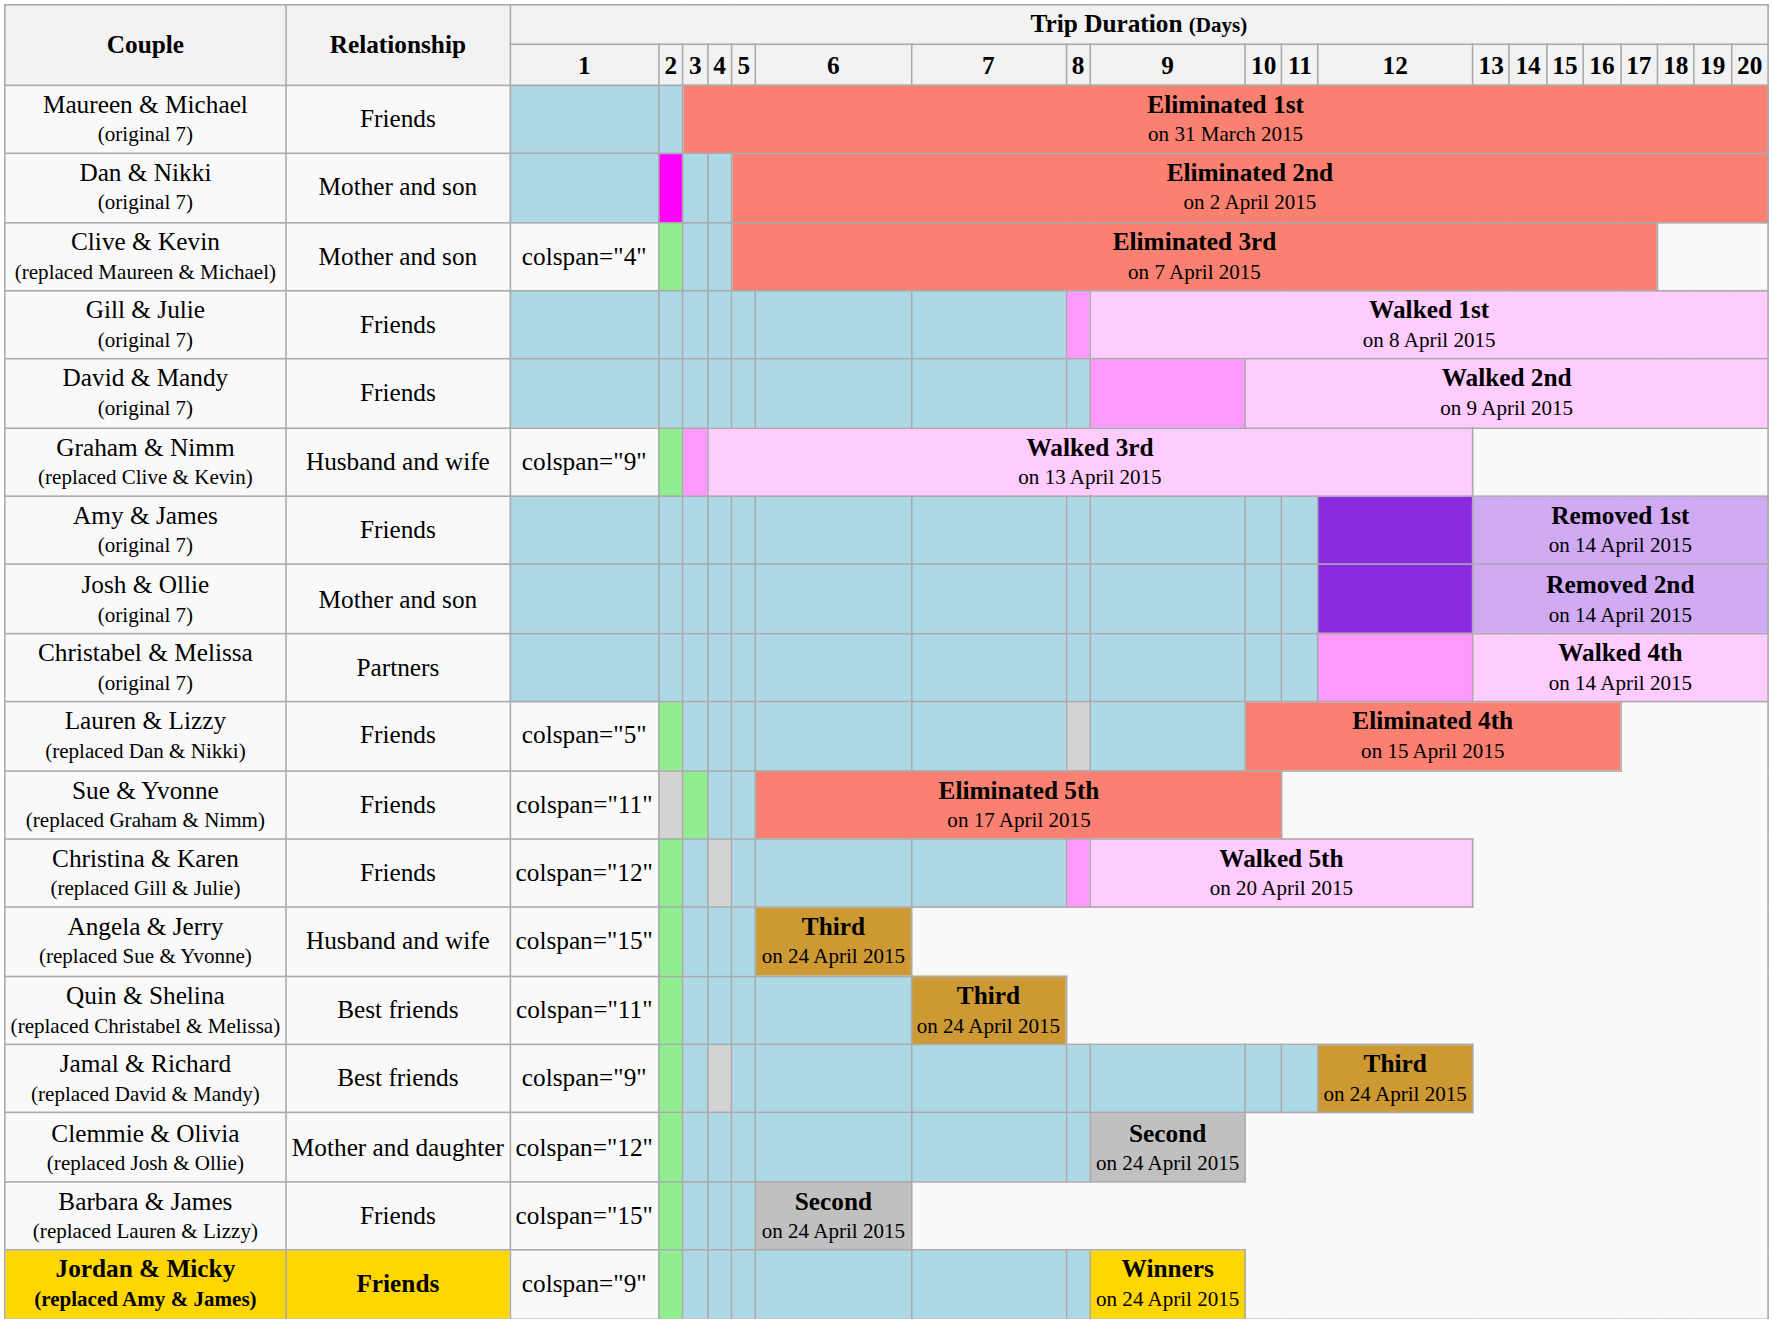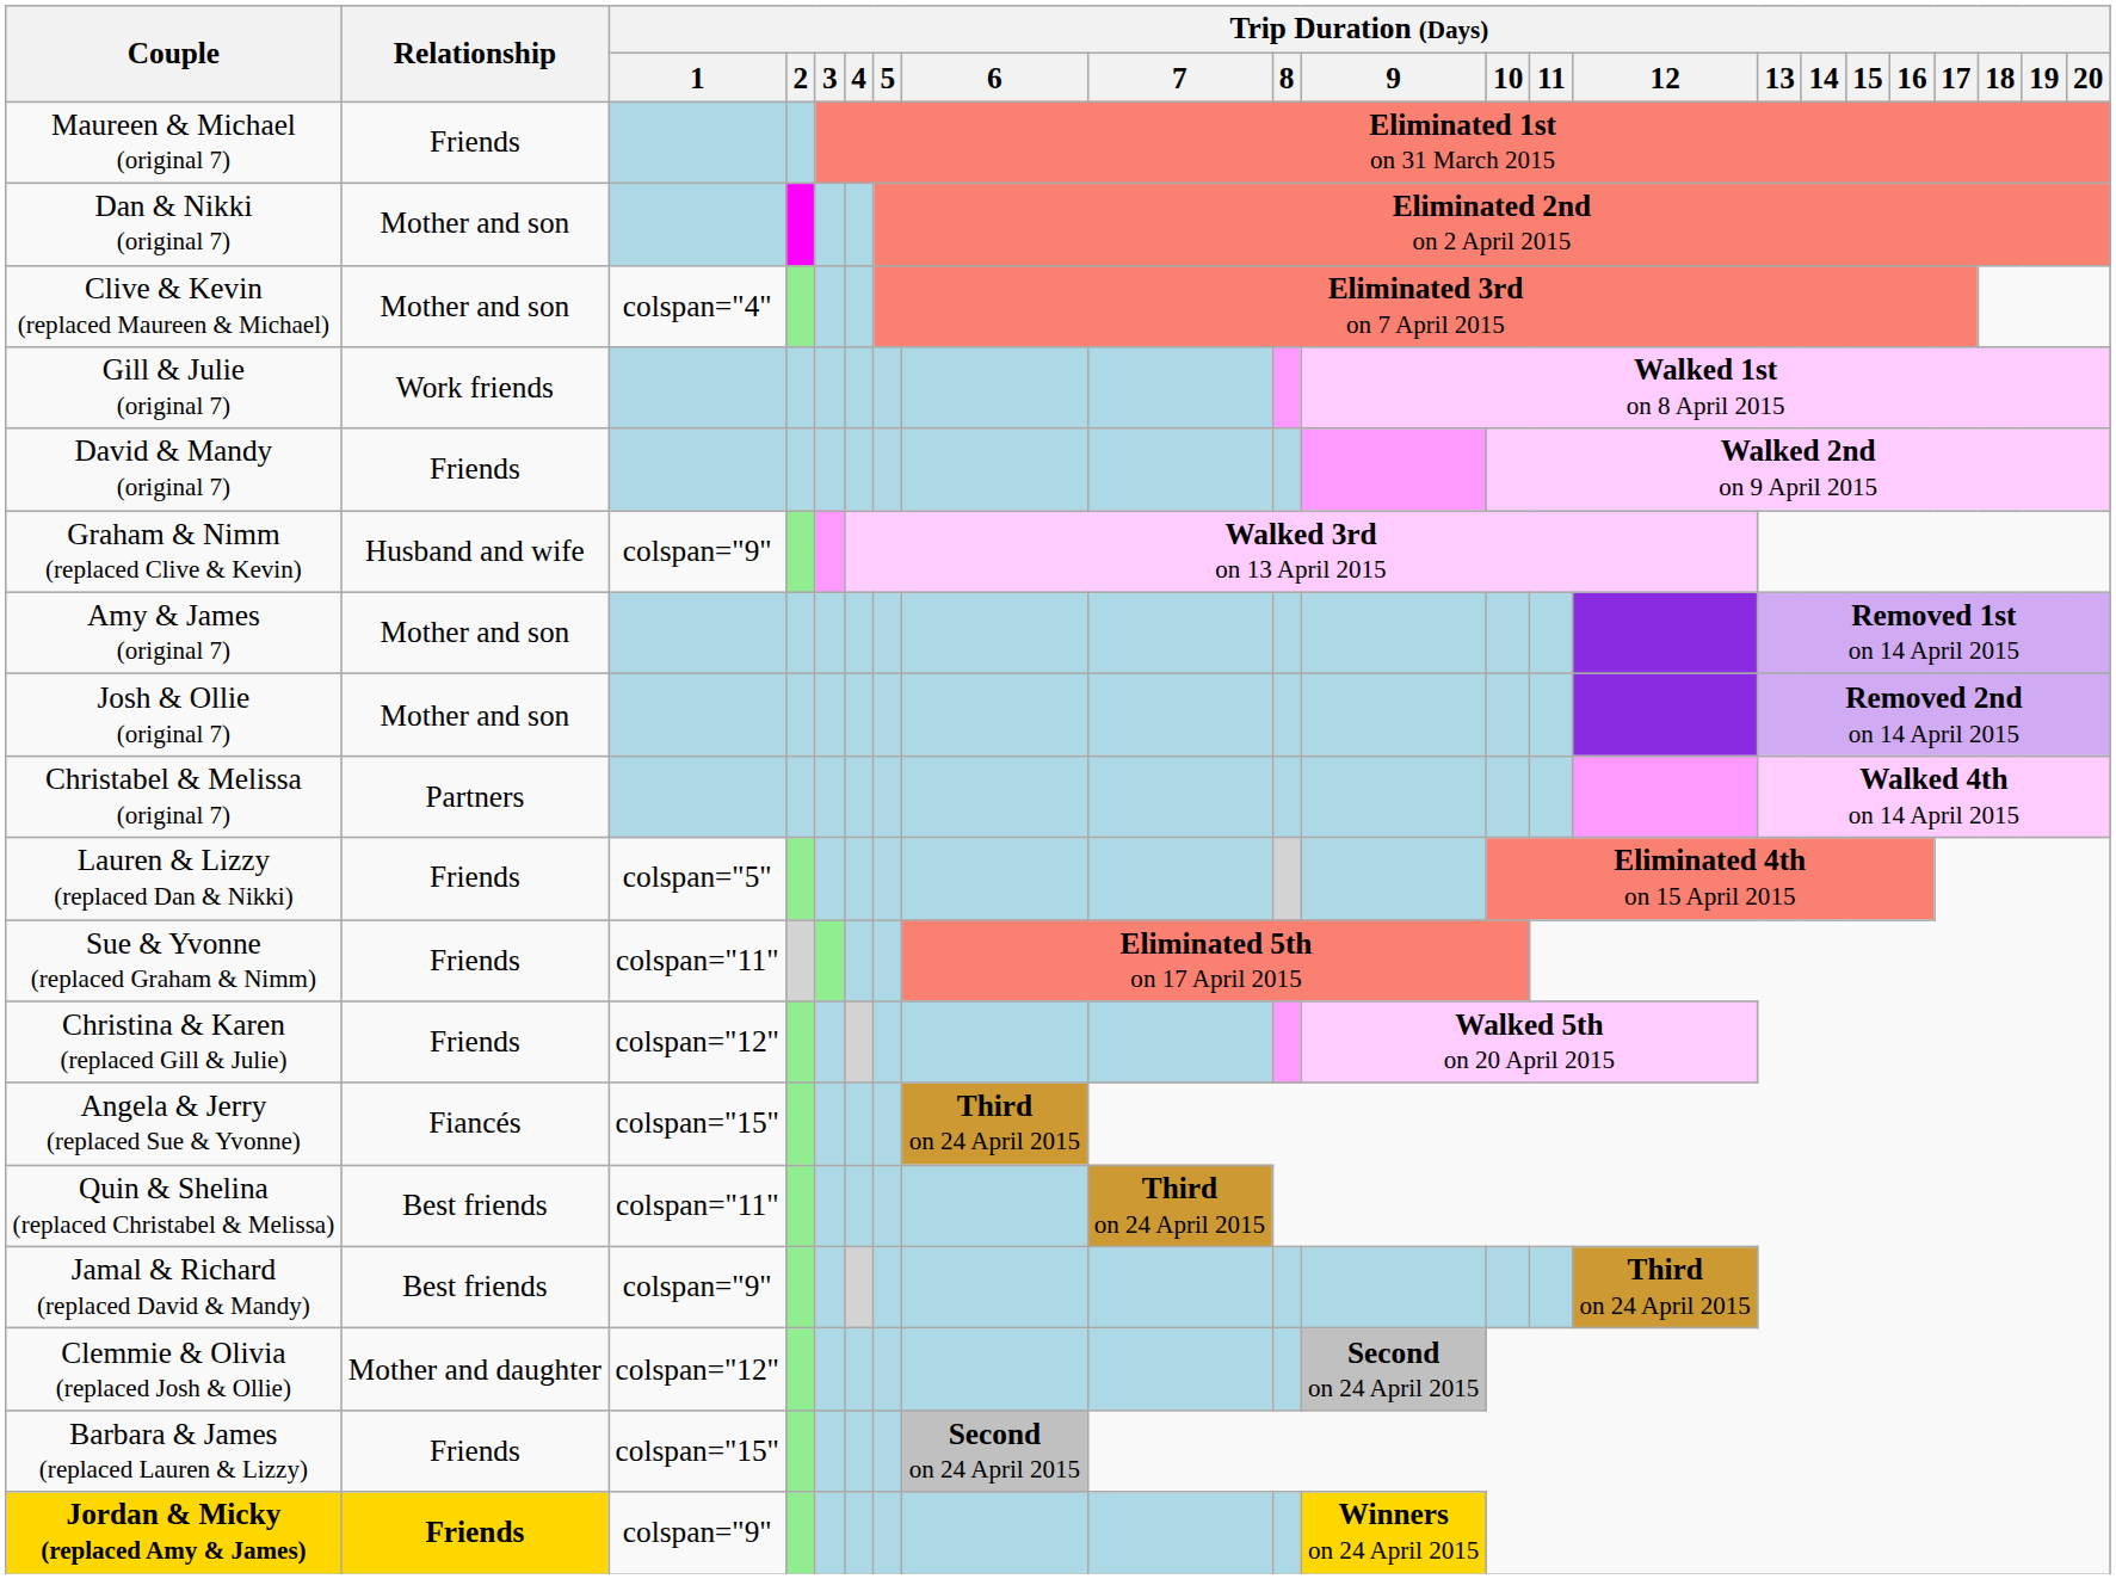Gill & Julie (original 7) | Relationship: Friends -> Work friends
Amy & James (original 7) | Relationship: Friends -> Mother and son
Angela & Jerry (replaced Sue & Yvonne) | Relationship: Husband and wife -> Fiancés
